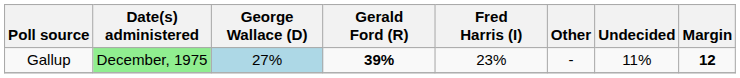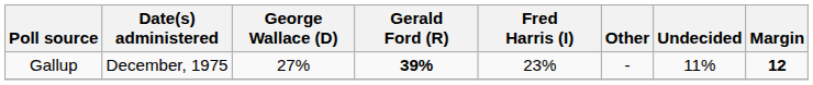Gallup | Date(s) administered: lightgreen background -> no background
Gallup | George Wallace (D): lightblue background -> no background
